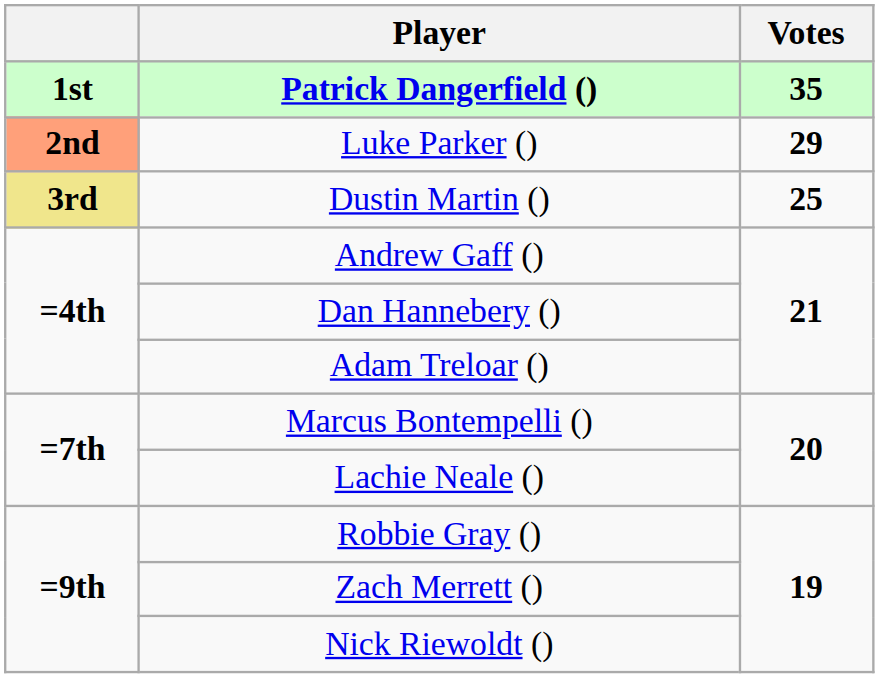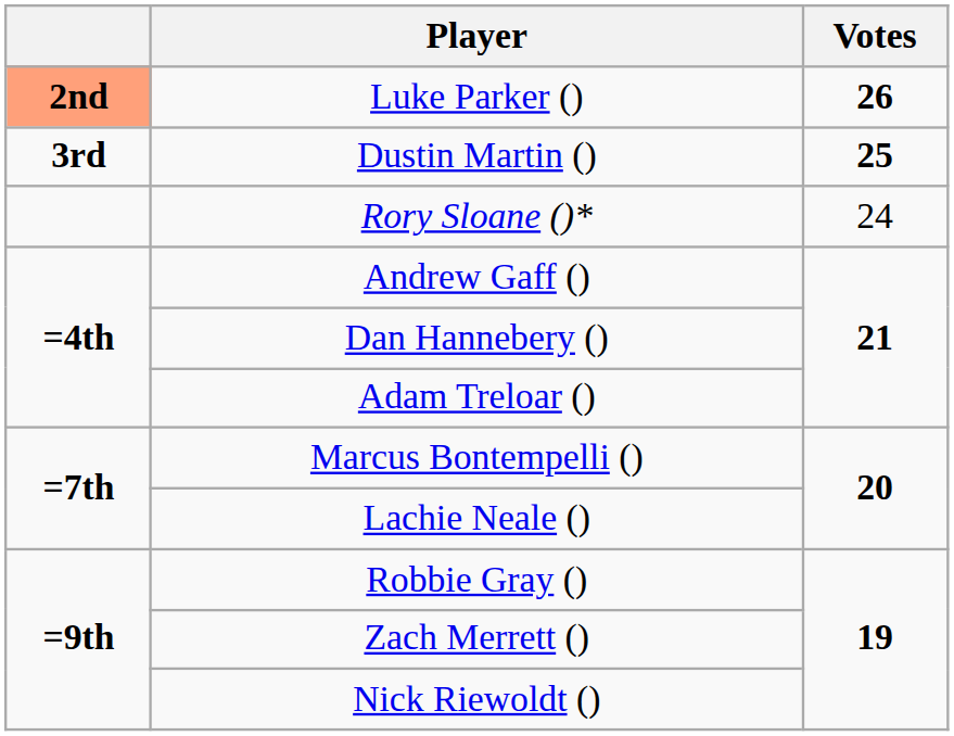- row: 1st | Patrick Dangerfield () | 35
Luke Parker () | Votes: 29 -> 26
Dustin Martin () | column 1: khaki background -> no background
+ row: Rory Sloane ()* | 24
